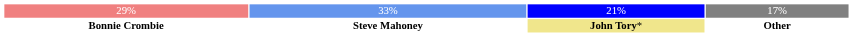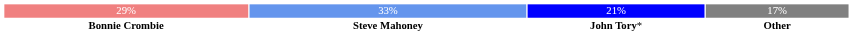Bonnie Crombie | column 3: khaki background -> no background
